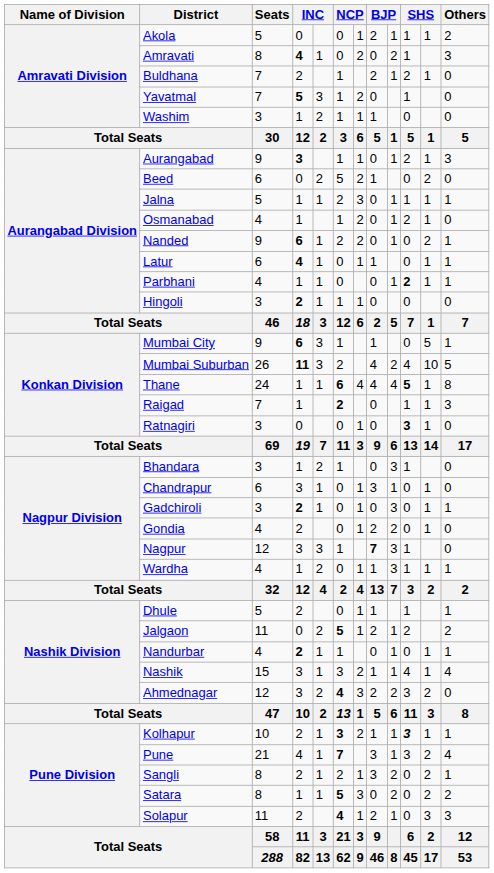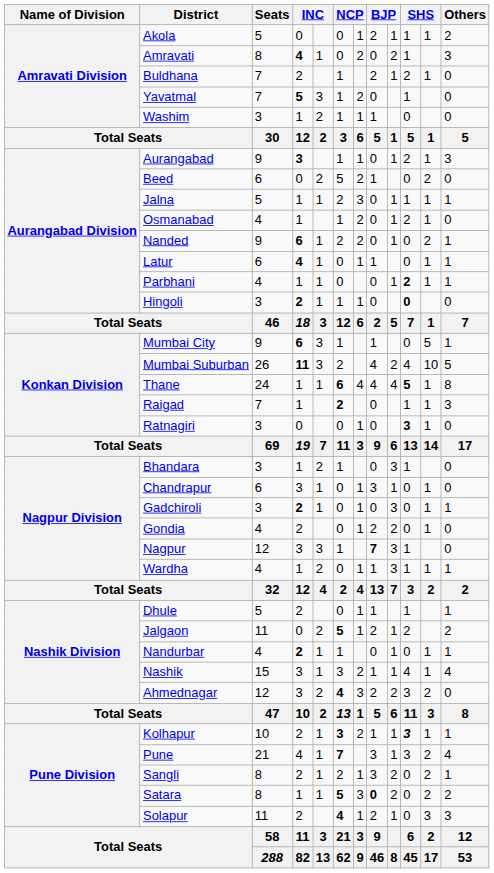Hingoli | column 10: normal -> bold
Satara | column 8: normal -> bold
